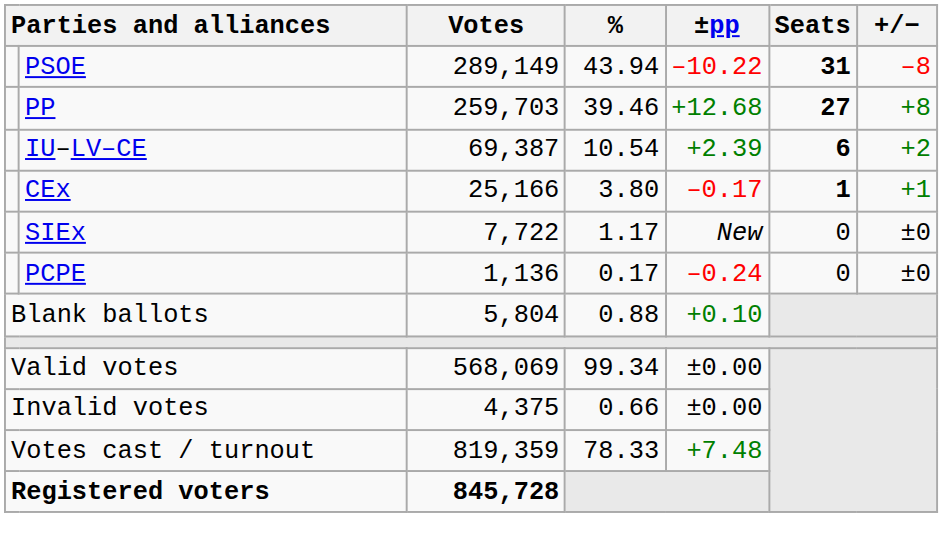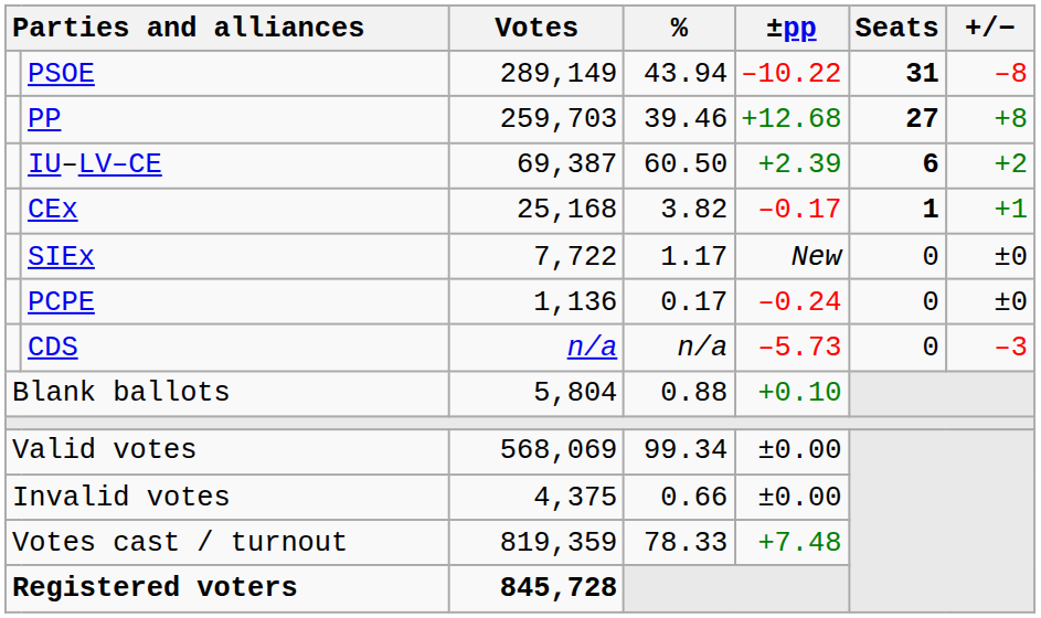IU–LV–CE | %: 10.54 -> 60.50
CEx | Votes: 25,166 -> 25,168
CEx | %: 3.80 -> 3.82
+ row: CDS | n/a | n/a | –5.73 | 0 | –3
